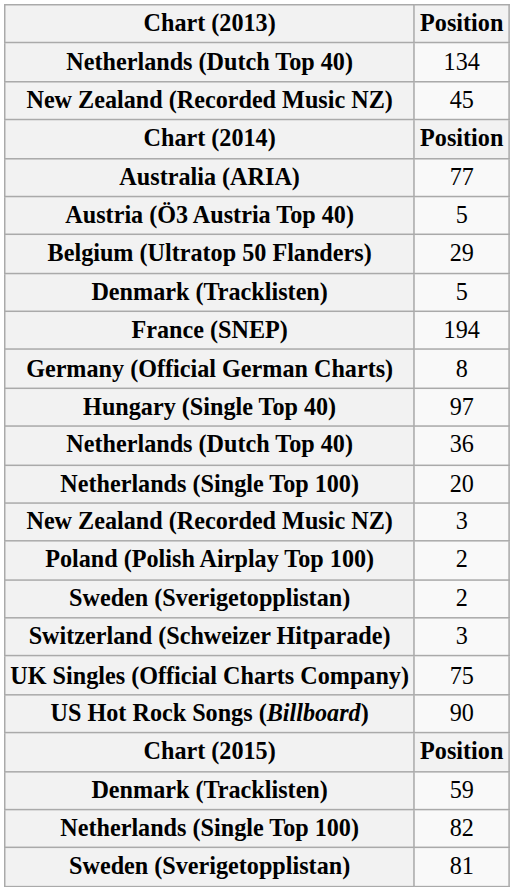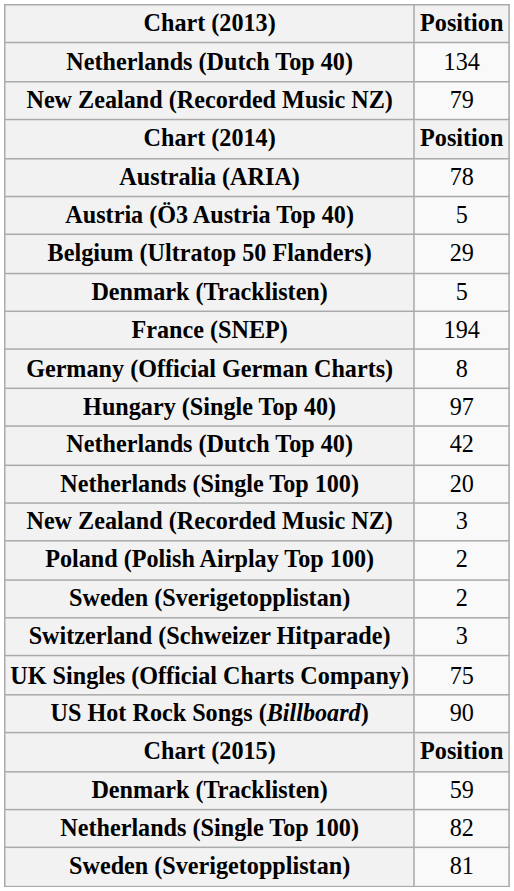row 3 | Position: 45 -> 79
row 5 | Position: 77 -> 78
row 12 | Position: 36 -> 42
